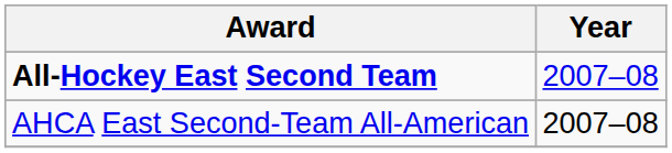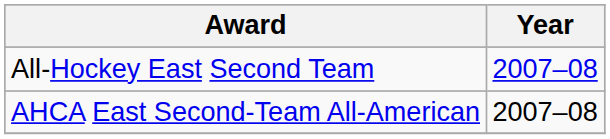row 2 | Award: bold -> normal
